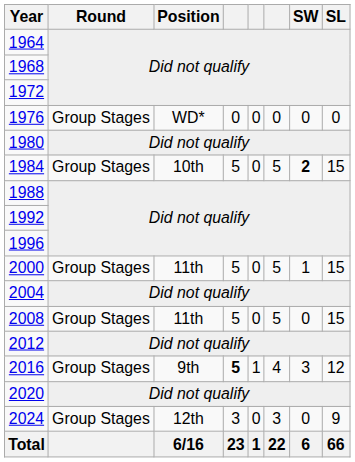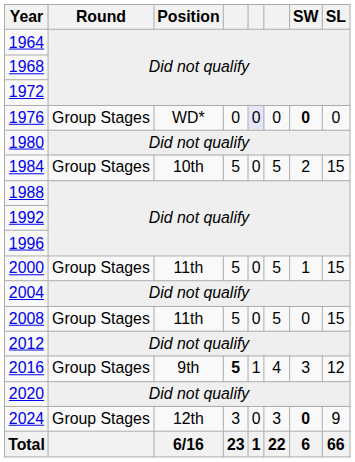1976 | column 5: no background -> lavender background
1976 | SW: normal -> bold
1984 | SW: bold -> normal
2024 | SW: normal -> bold
